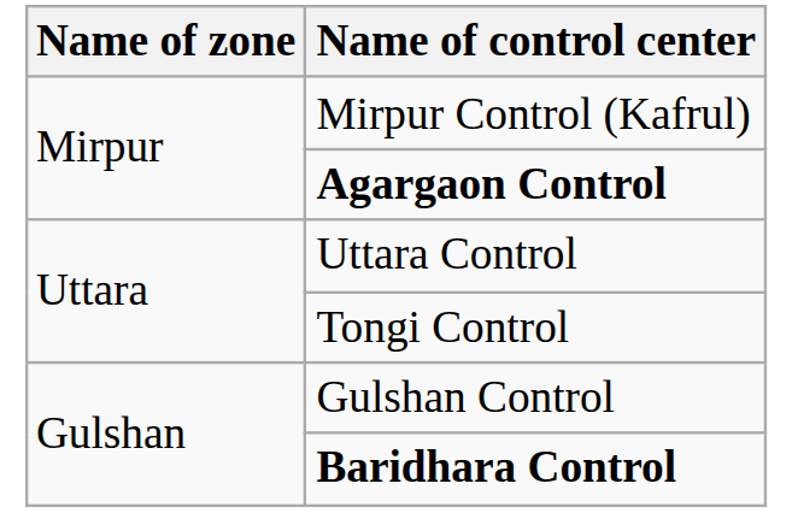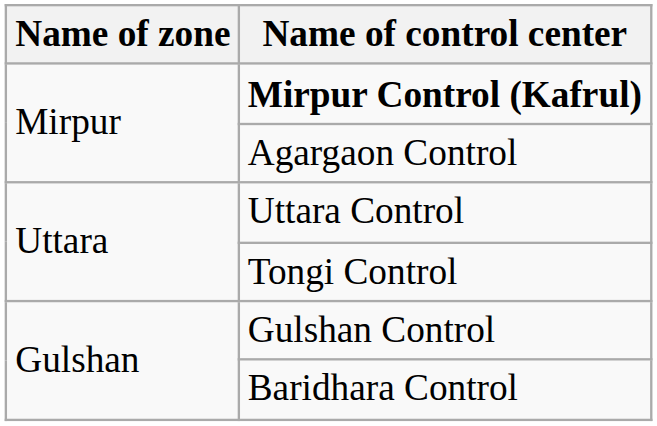Mirpur Control (Kafrul) | Name of control center: normal -> bold
Agargaon Control | Name of control center: bold -> normal
Baridhara Control | Name of control center: bold -> normal
